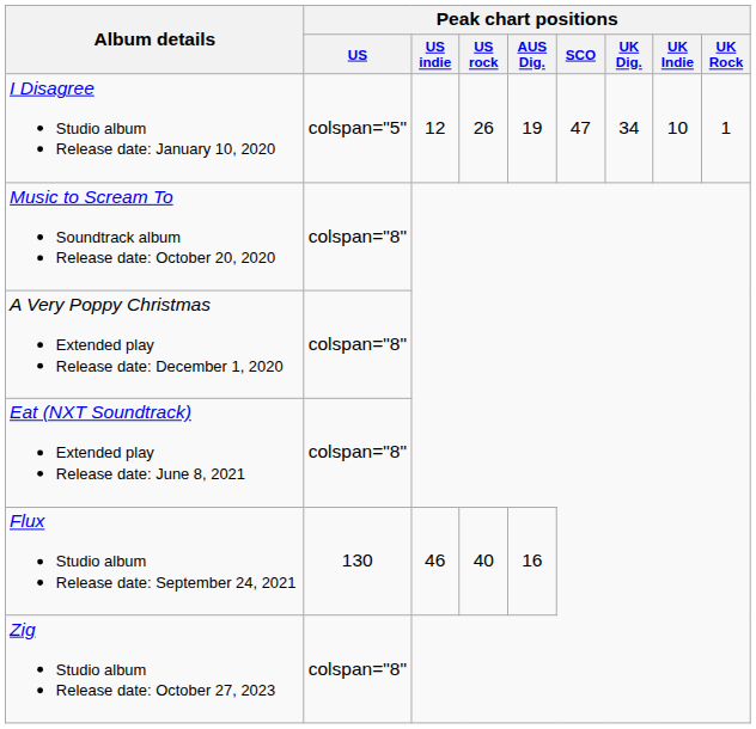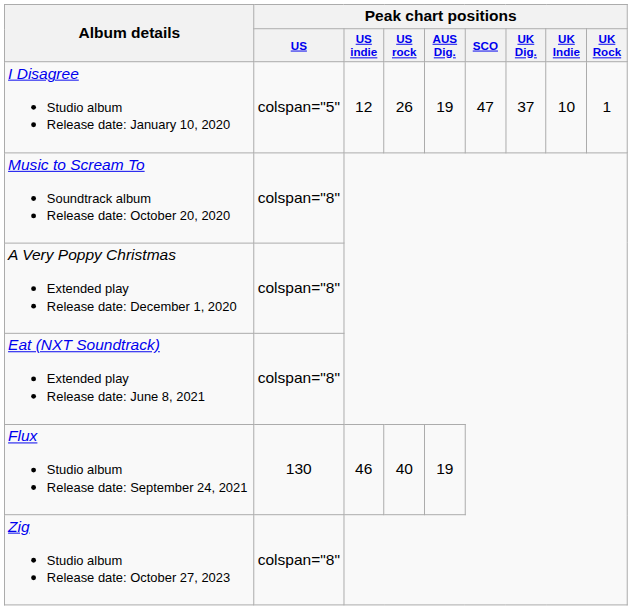I Disagree Studio album Release date: January 10, 2020 | Peak chart positions / UK Dig.: 34 -> 37
Flux Studio album Release date: September 24, 2021 | Peak chart positions / AUS Dig.: 16 -> 19
